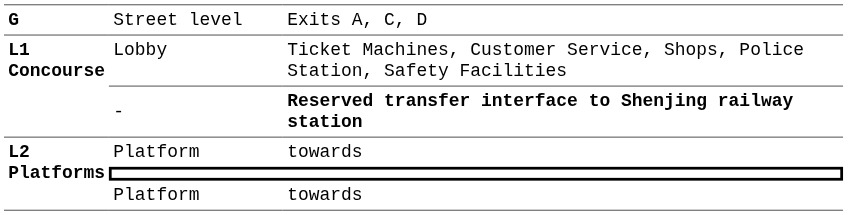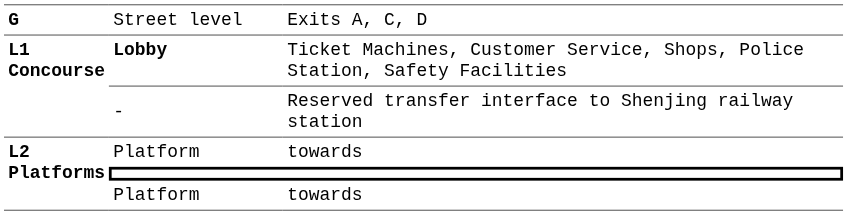Lobby | column 2: normal -> bold
- | column 3: bold -> normal
